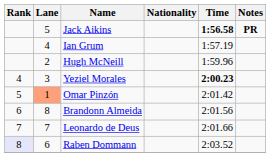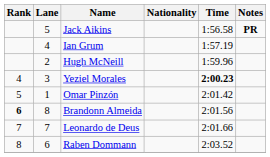Jack Aikins | Time: bold -> normal
Omar Pinzón | Lane: lightsalmon background -> no background
Brandonn Almeida | Rank: normal -> bold
Raben Dommann | Rank: lavender background -> no background
